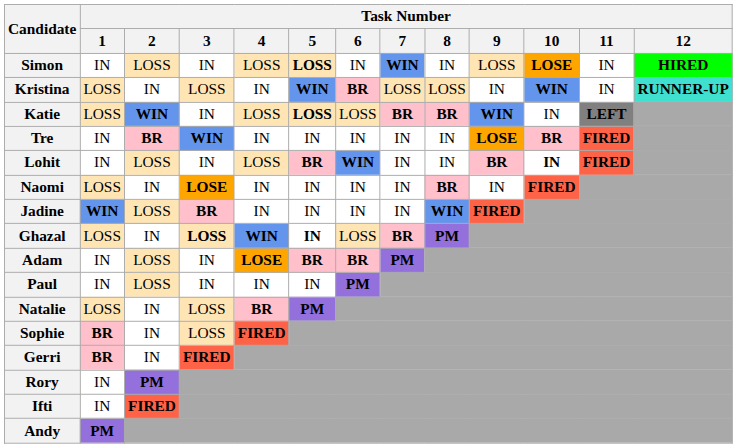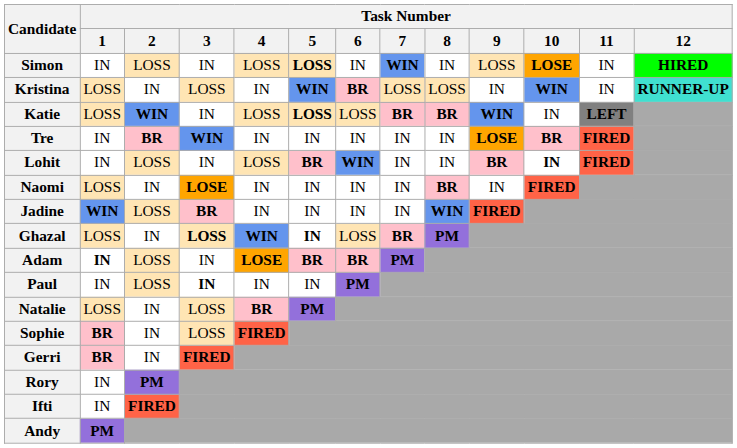Adam | Task Number / 1: normal -> bold
Paul | Task Number / 3: normal -> bold
